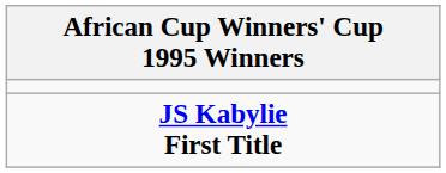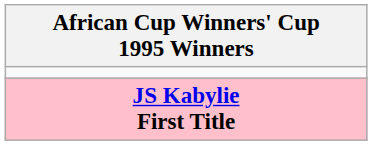row 3 | column 1: no background -> pink background
